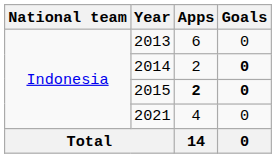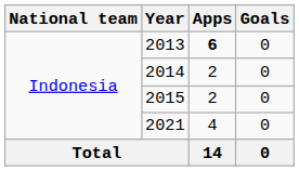2013 | Apps: normal -> bold
2014 | Goals: bold -> normal
2015 | Apps: bold -> normal
2015 | Goals: bold -> normal
